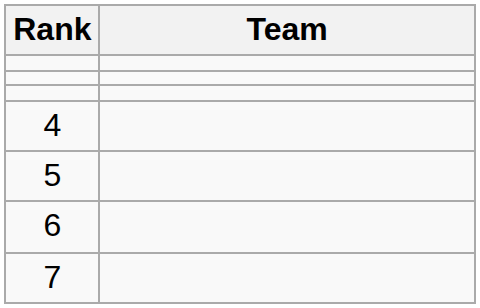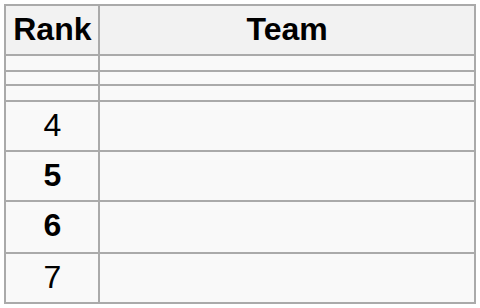row 6 | Rank: normal -> bold
row 7 | Rank: normal -> bold
